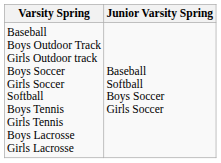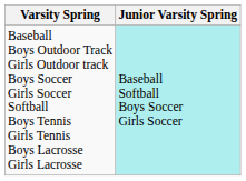row 2 | Junior Varsity Spring: no background -> paleturquoise background
